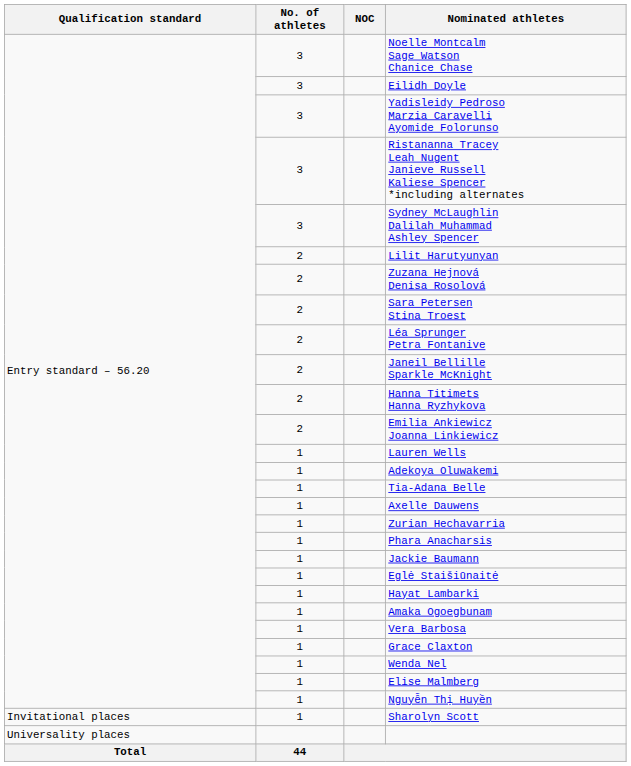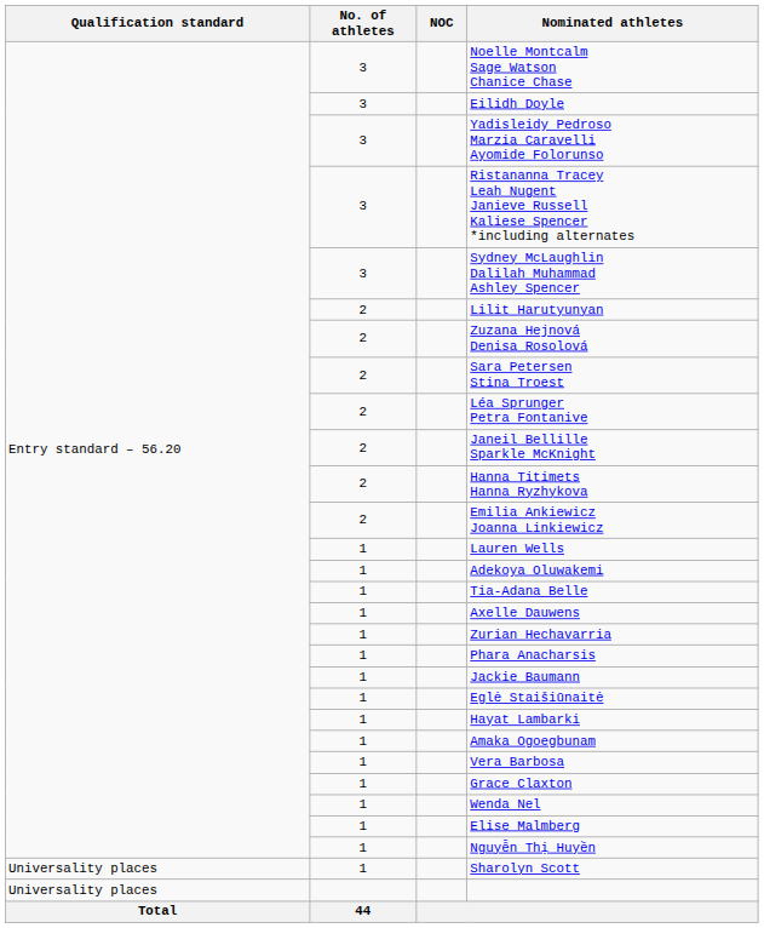Sharolyn Scott | Qualification standard: Invitational places -> Universality places
